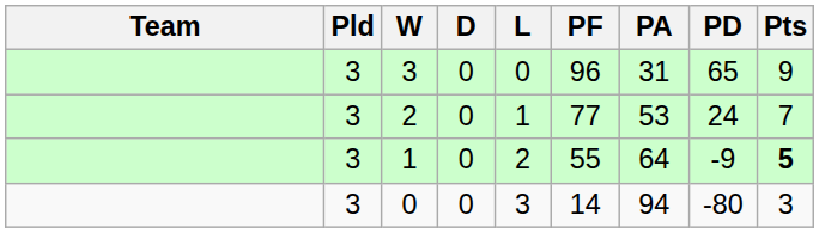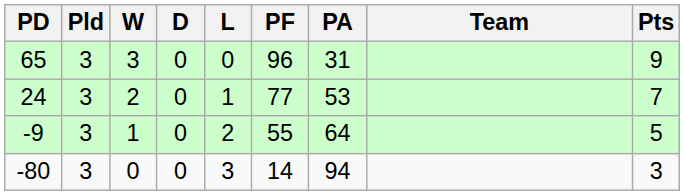columns swapped: Team <-> PD
row 4 | Pts: bold -> normal
